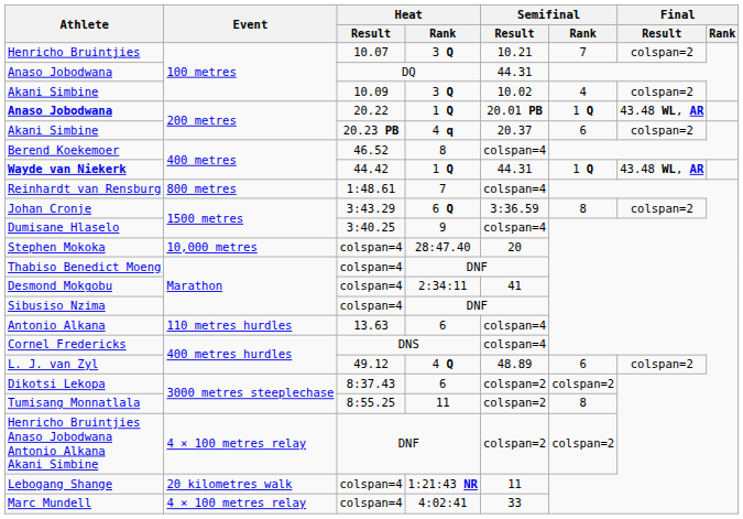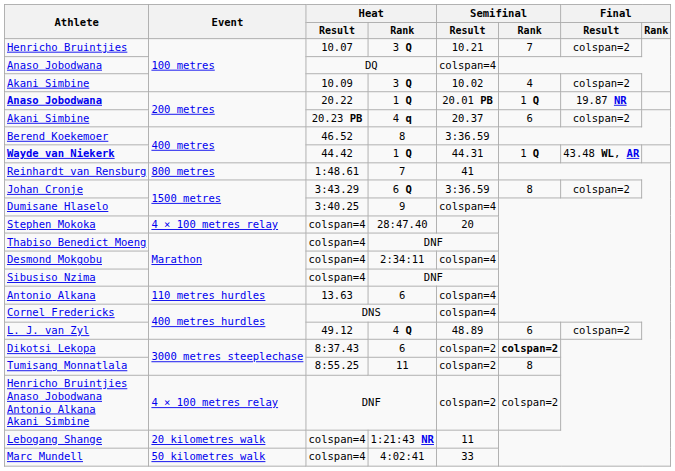Anaso Jobodwana / DQ | Semifinal / Result: 44.31 -> colspan=4
Anaso Jobodwana / 20.22 | Final / Result: 43.48 WL, AR -> 19.87 NR
Berend Koekemoer | Semifinal / Result: colspan=4 -> 3:36.59
Reinhardt van Rensburg | Semifinal / Result: colspan=4 -> 41
Stephen Mokoka | Event: 10,000 metres -> 4 × 100 metres relay
Desmond Mokgobu | Semifinal / Result: 41 -> colspan=4
Dikotsi Lekopa | Semifinal / Rank: normal -> bold
Marc Mundell | Event: 4 × 100 metres relay -> 50 kilometres walk
